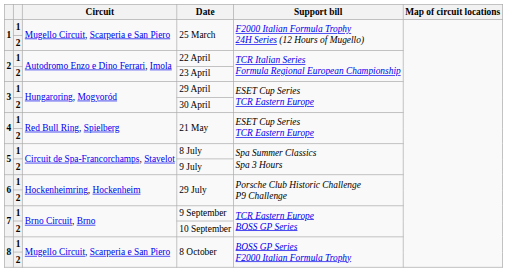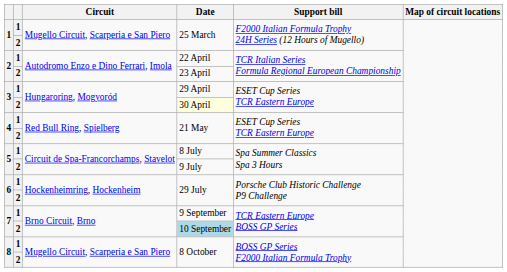30 April | Date: no background -> lightyellow background
10 September | Date: no background -> lightblue background
